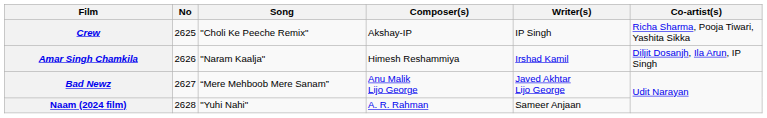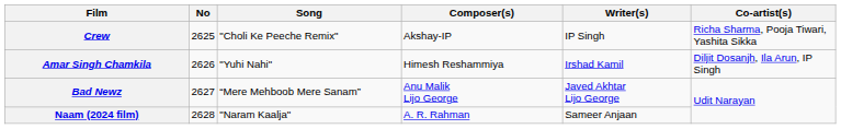Amar Singh Chamkila | Song: "Naram Kaalja" -> "Yuhi Nahi"
Naam (2024 film) | Song: "Yuhi Nahi" -> "Naram Kaalja"
